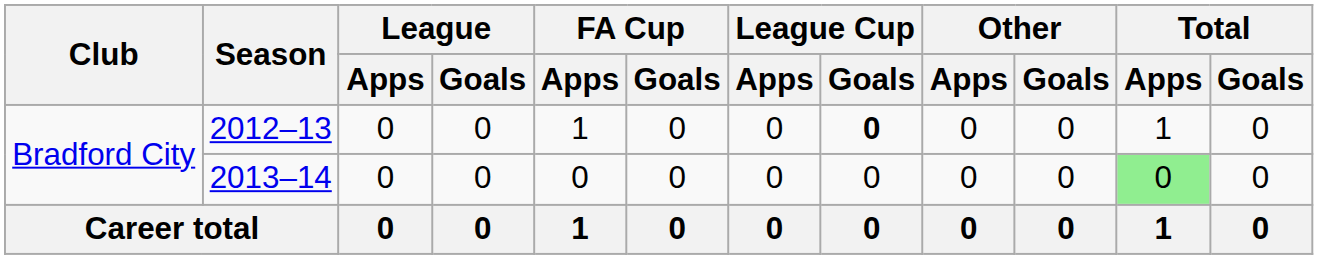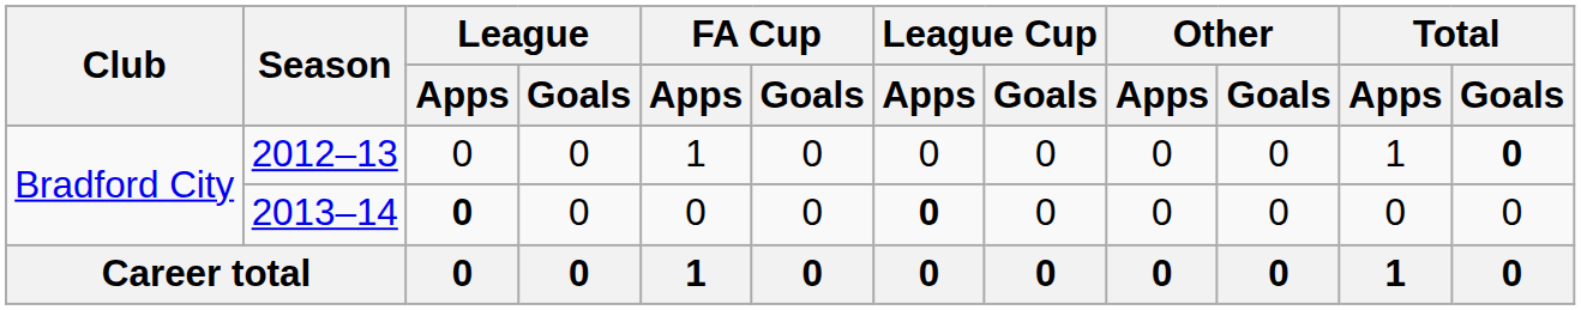2012–13 | League Cup / Goals: bold -> normal
2012–13 | Total / Goals: normal -> bold
2013–14 | League / Apps: normal -> bold
2013–14 | League Cup / Apps: normal -> bold
2013–14 | Total / Apps: lightgreen background -> no background
